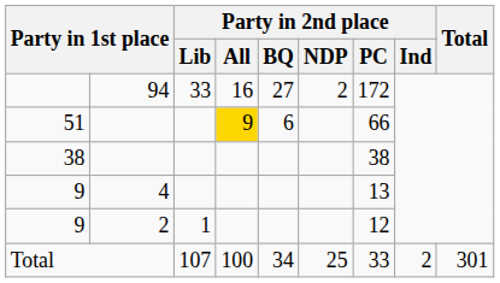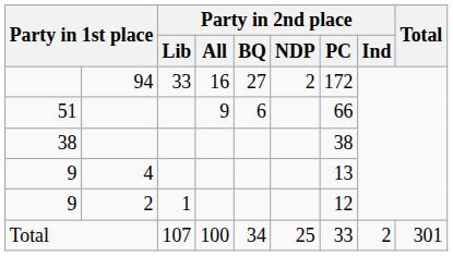51 | Party in 2nd place / All: gold background -> no background
